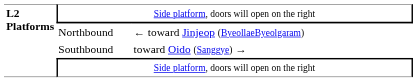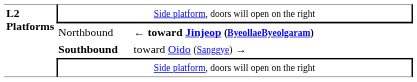Northbound | column 3: normal -> bold
Southbound | column 2: normal -> bold
